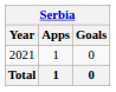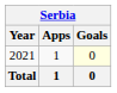2021 | Goals: no background -> lightyellow background
